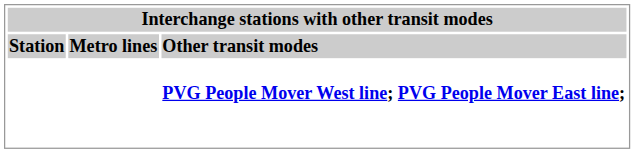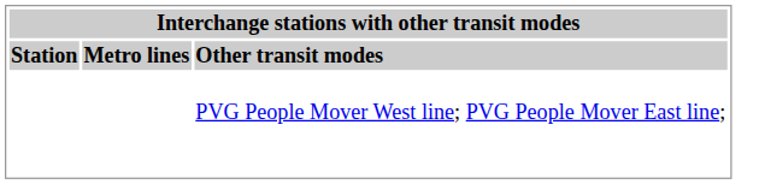PVG People Mover West line; PVG People Mover East line; | Other transit modes: bold -> normal
